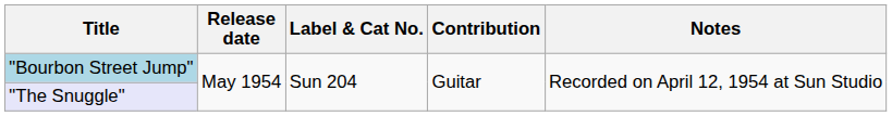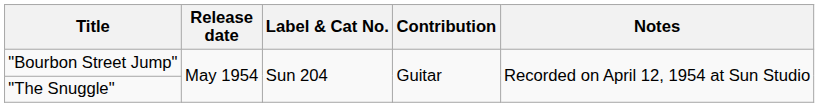"Bourbon Street Jump" | Title: lightblue background -> no background
"The Snuggle" | Title: lavender background -> no background
